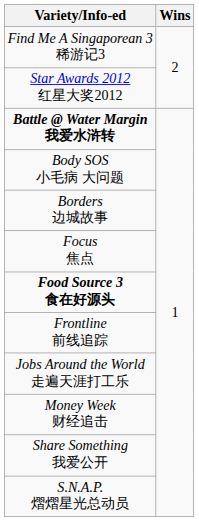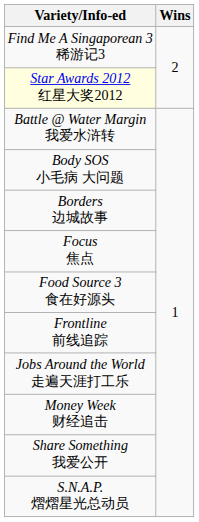Star Awards 2012 红星大奖2012 | Variety/Info-ed: no background -> lightyellow background
Battle @ Water Margin 我爱水浒转 | Variety/Info-ed: bold -> normal
Food Source 3 食在好源头 | Variety/Info-ed: bold -> normal
